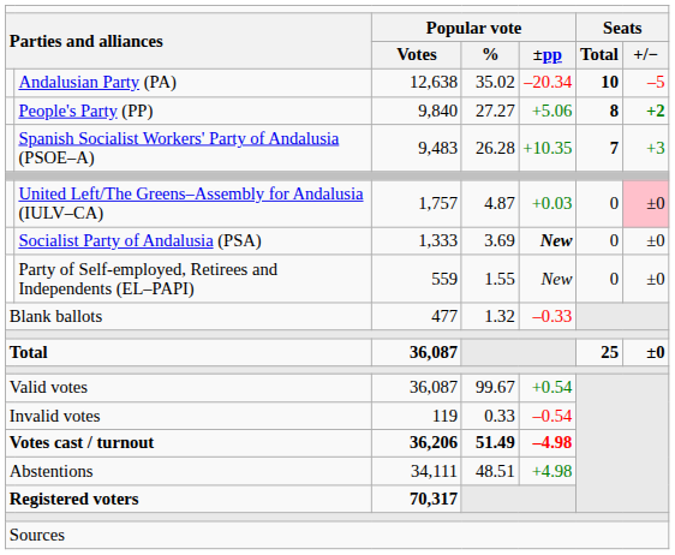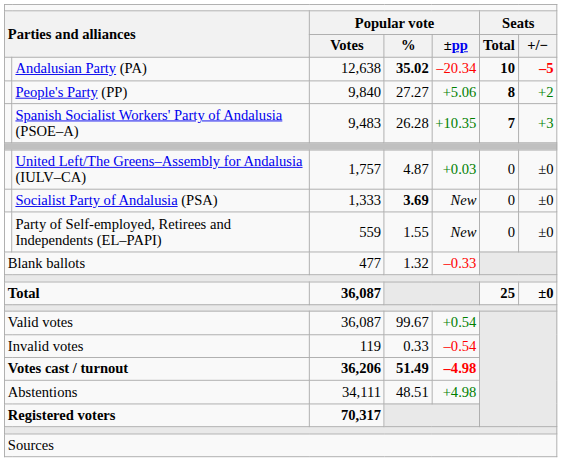Andalusian Party (PA) | column 4: normal -> bold
Andalusian Party (PA) | column 7: normal -> bold
People's Party (PP) | column 7: bold -> normal
United Left/The Greens–Assembly for Andalusia (IULV–CA) | column 7: pink background -> no background
Socialist Party of Andalusia (PSA) | column 4: normal -> bold
Socialist Party of Andalusia (PSA) | column 5: bold -> normal
